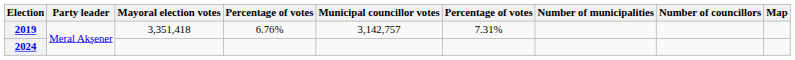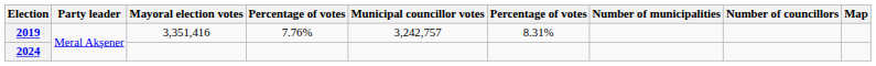2019 | Mayoral election votes: 3,351,418 -> 3,351,416
2019 | column 4: 6.76% -> 7.76%
2019 | Municipal councillor votes: 3,142,757 -> 3,242,757
2019 | column 6: 7.31% -> 8.31%
